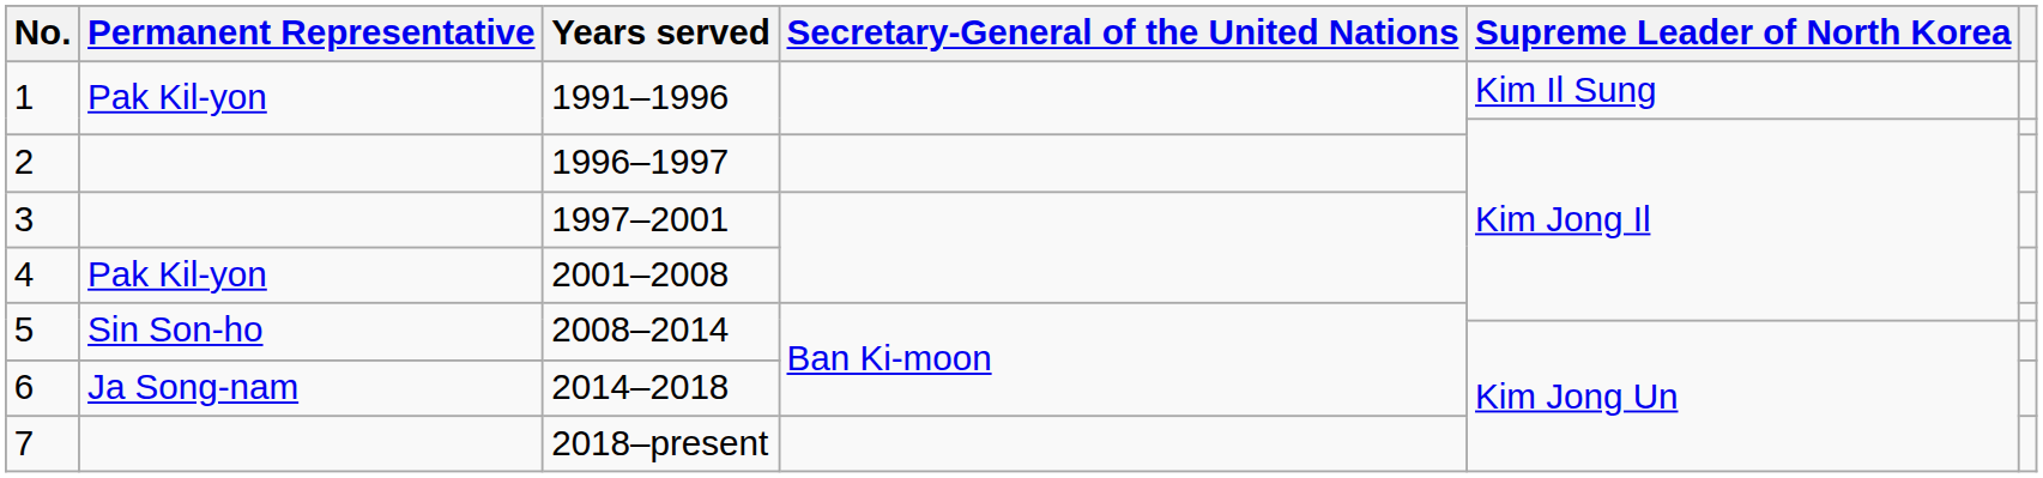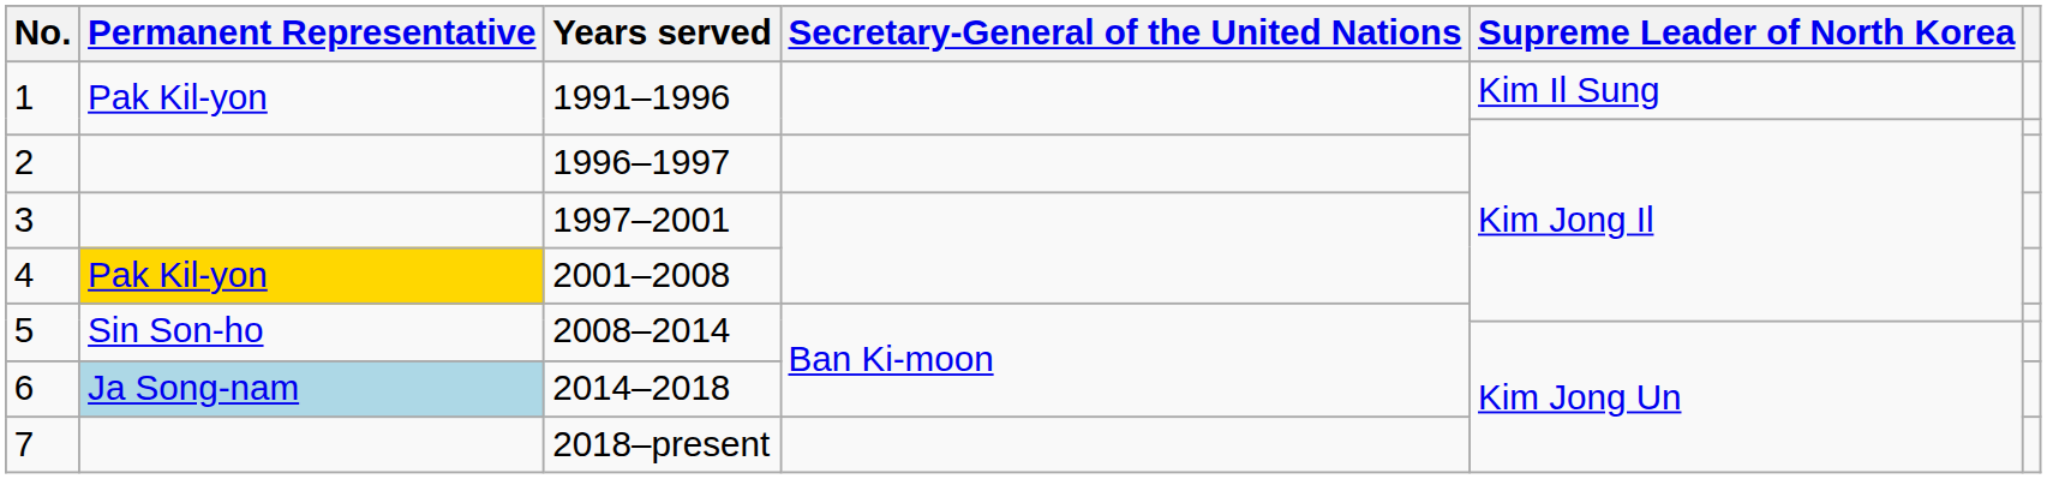4 | Permanent Representative: no background -> gold background
6 | Permanent Representative: no background -> lightblue background
